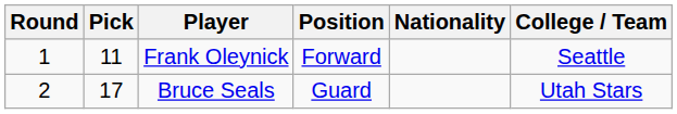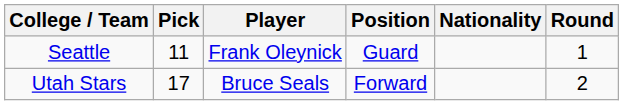columns swapped: Round <-> College / Team
Frank Oleynick | Position: Forward -> Guard
Bruce Seals | Position: Guard -> Forward
